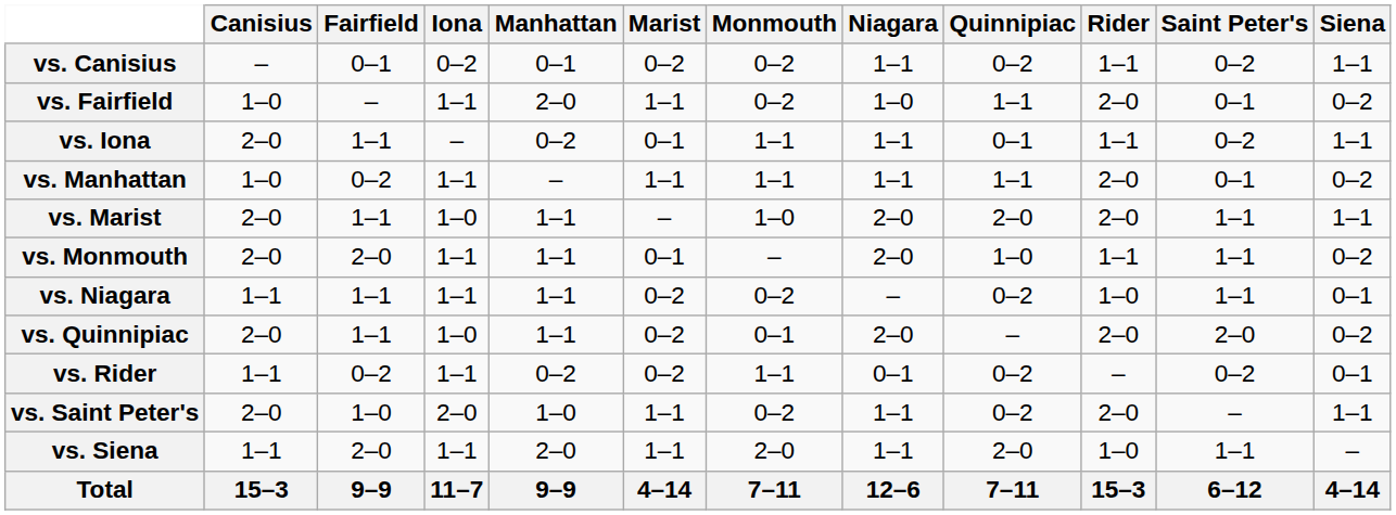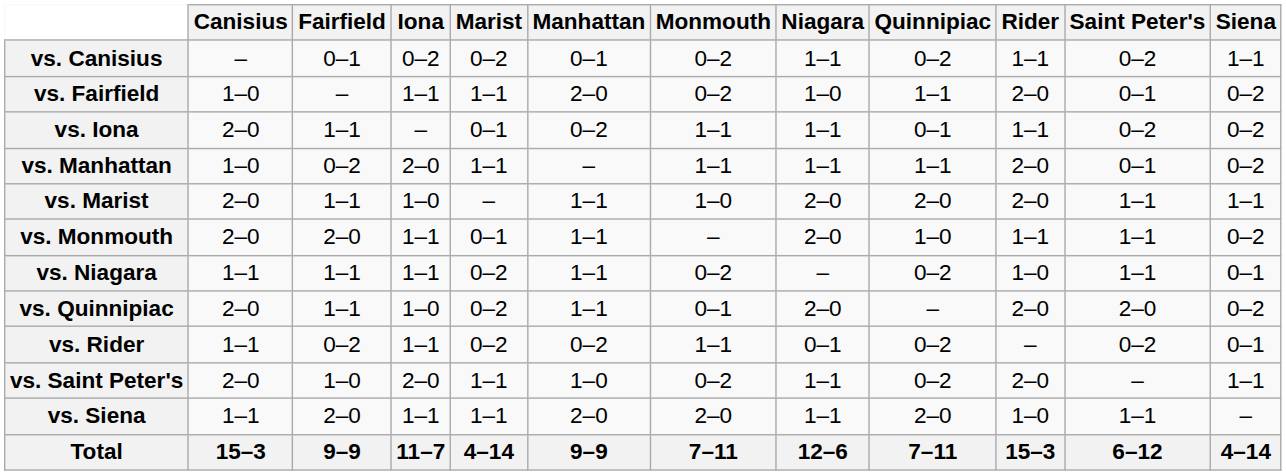columns swapped: Manhattan <-> Marist
vs. Iona | Siena: 1–1 -> 0–2
vs. Manhattan | Iona: 1–1 -> 2–0
